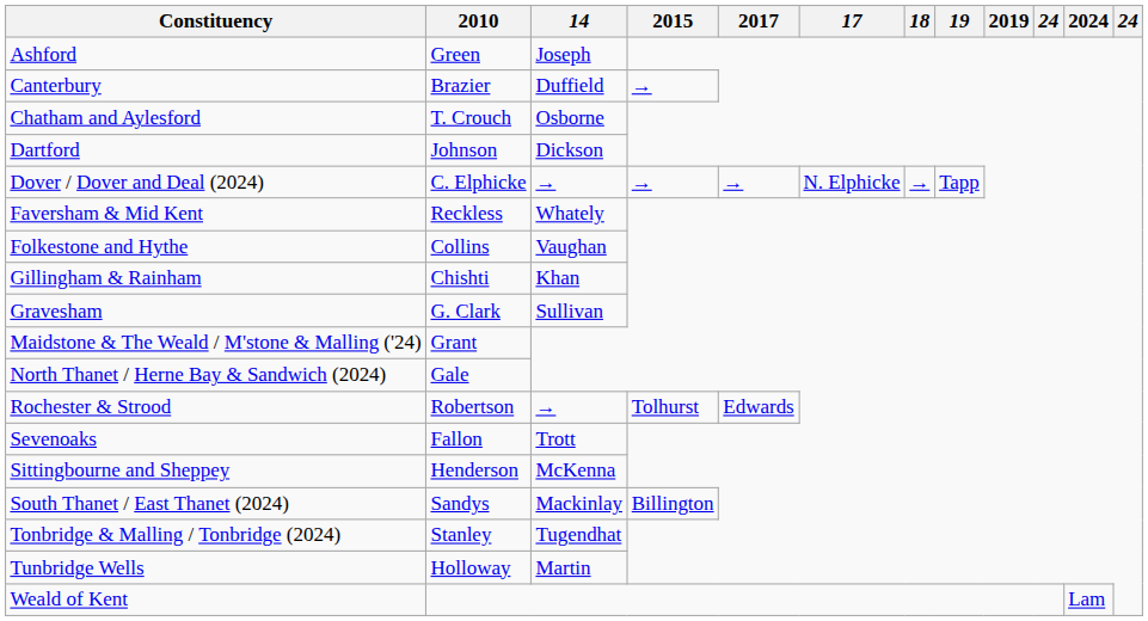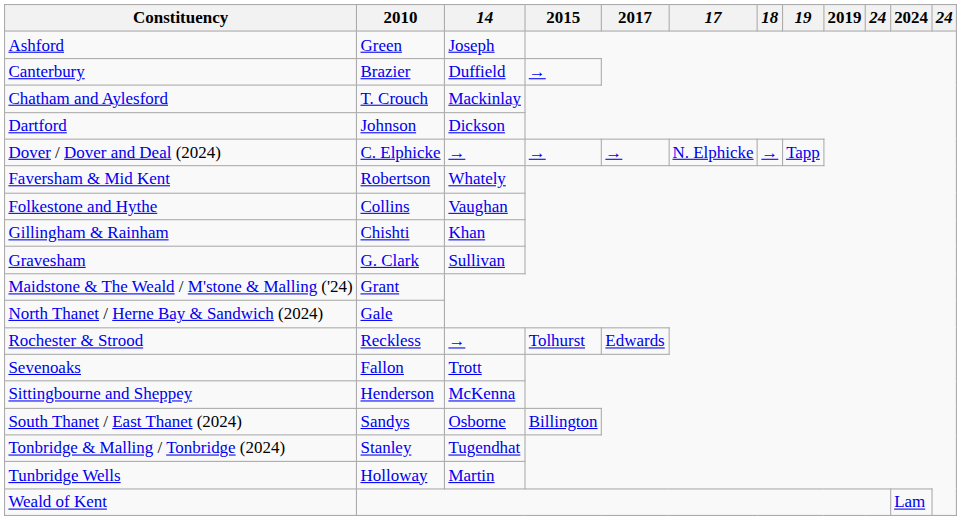Chatham and Aylesford | 14: Osborne -> Mackinlay
Faversham & Mid Kent | 2010: Reckless -> Robertson
Rochester & Strood | 2010: Robertson -> Reckless
South Thanet / East Thanet (2024) | 14: Mackinlay -> Osborne
